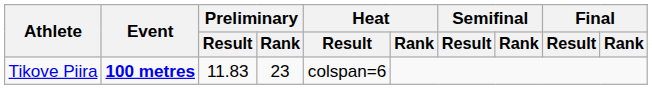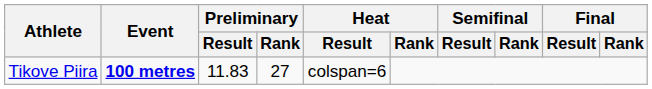Tikove Piira | Preliminary / Rank: 23 -> 27
